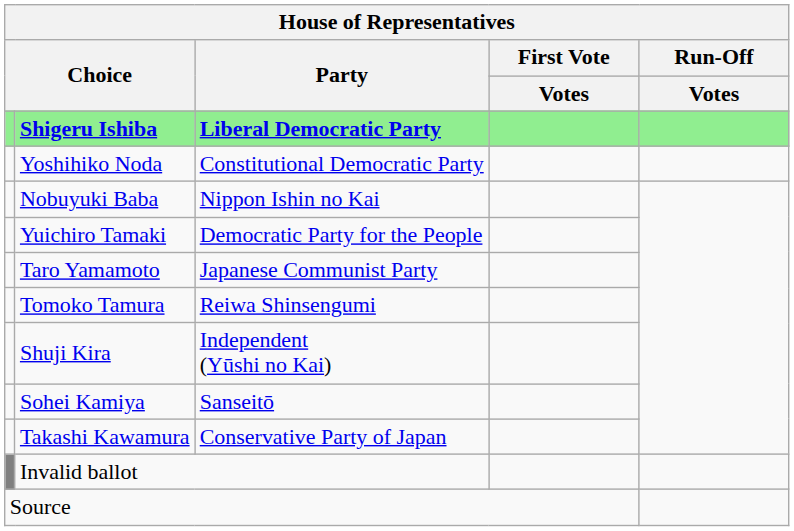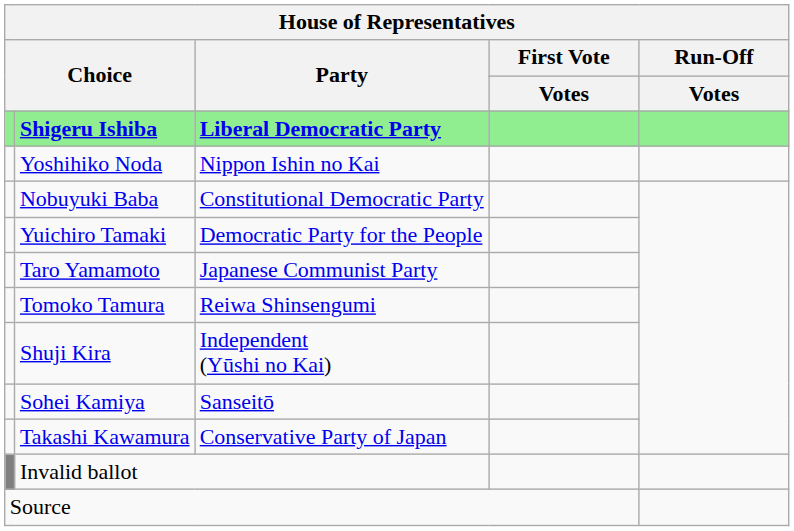Yoshihiko Noda | Party: Constitutional Democratic Party -> Nippon Ishin no Kai
Nobuyuki Baba | Party: Nippon Ishin no Kai -> Constitutional Democratic Party
